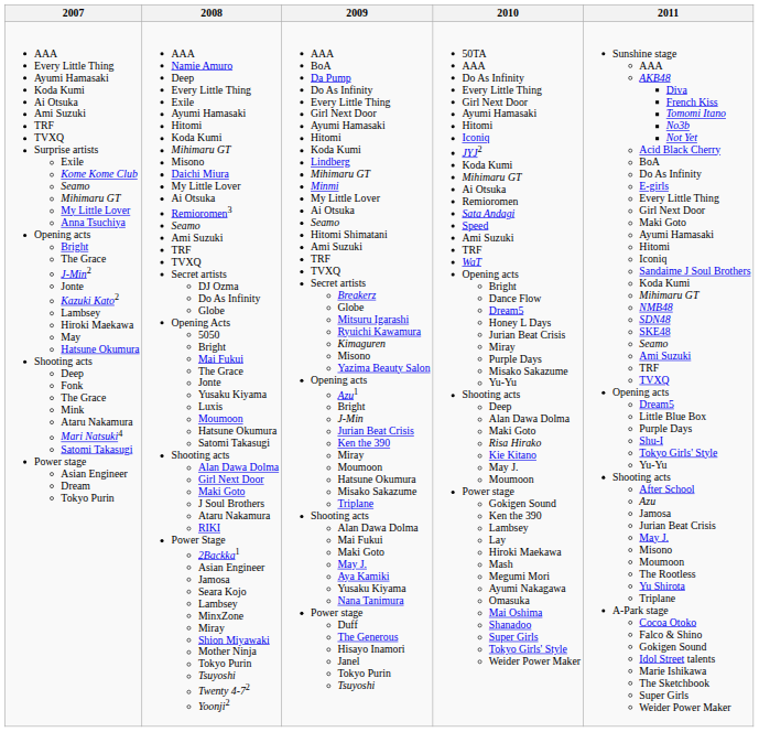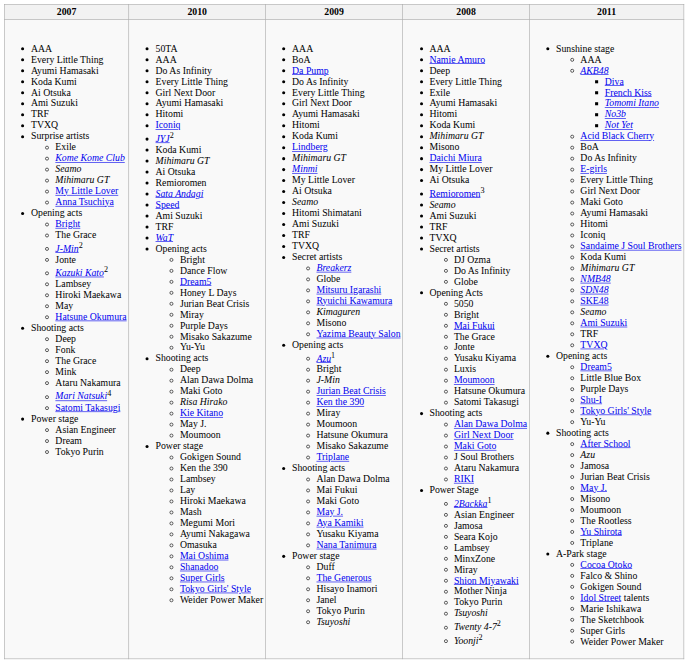columns swapped: 2008 <-> 2010
